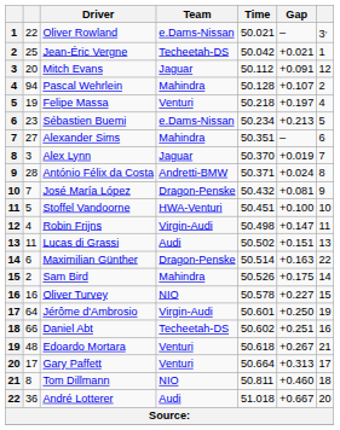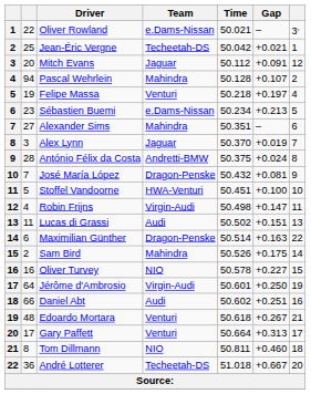António Félix da Costa | Time: 50.371 -> 50.375
Daniel Abt | Team: Techeetah-DS -> Audi
André Lotterer | Team: Audi -> Techeetah-DS
